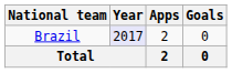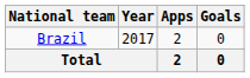Brazil | Year: lavender background -> no background
